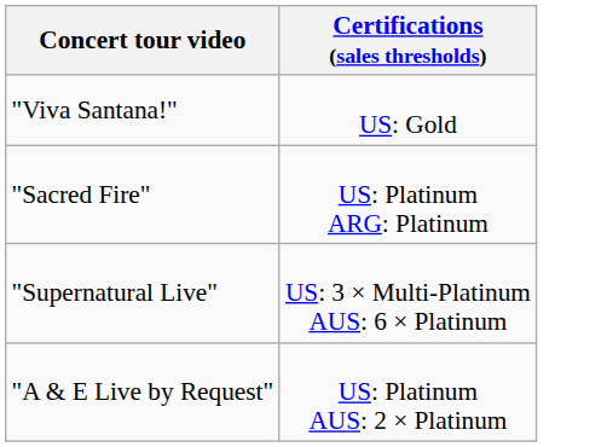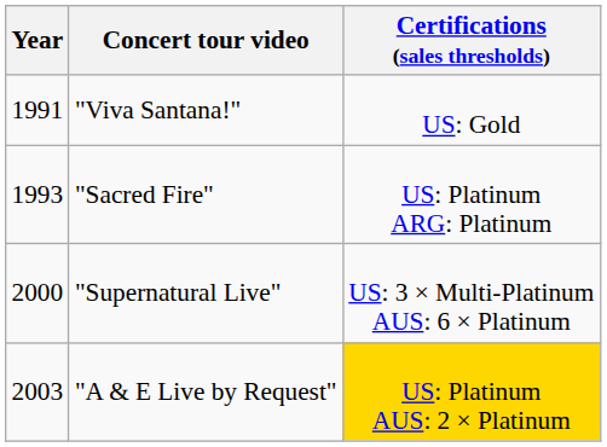+ column: Year | 1991 | 1993 | 2000 | 2003
"A & E Live by Request" | Certifications (sales thresholds): no background -> gold background
